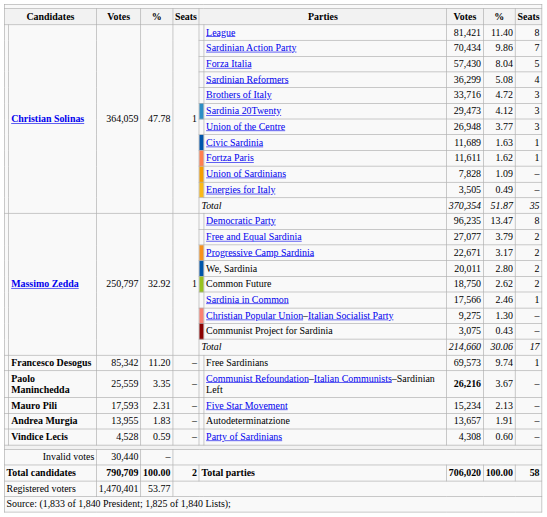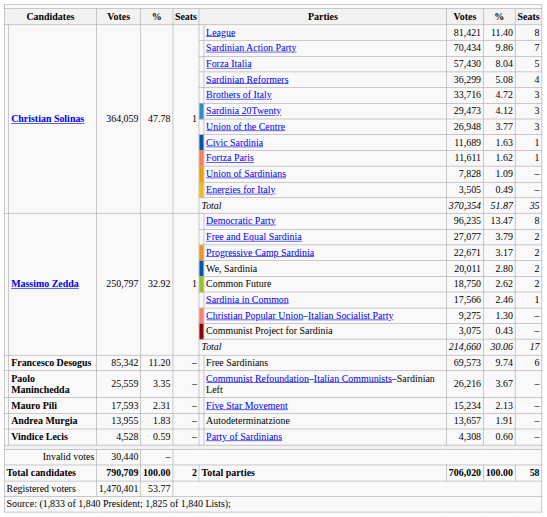Francesco Desogus | column 10: 1 -> 6
Paolo Maninchedda | column 8: bold -> normal
